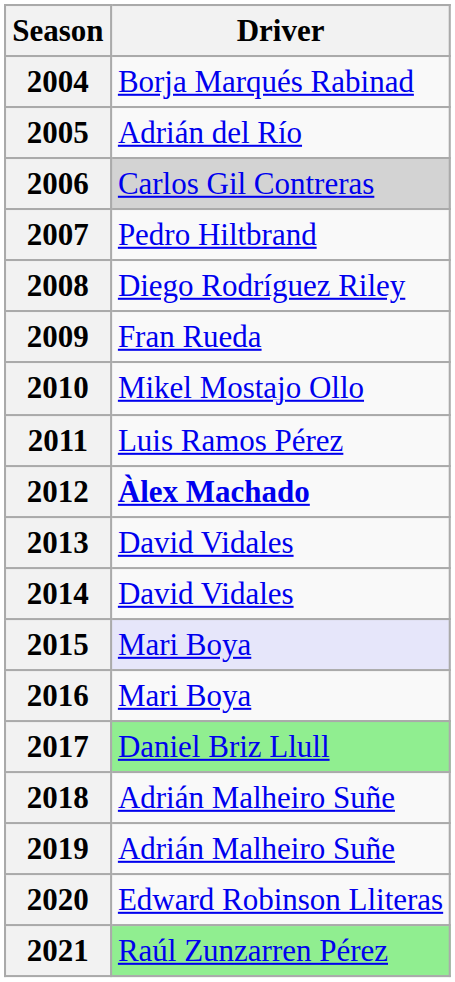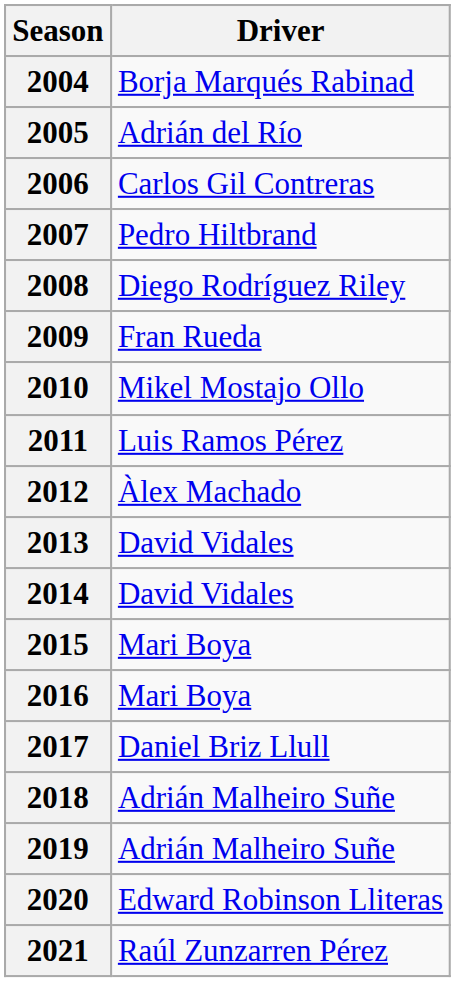2006 | Driver: lightgrey background -> no background
2012 | Driver: bold -> normal
2015 | Driver: lavender background -> no background
2017 | Driver: lightgreen background -> no background
2021 | Driver: lightgreen background -> no background
